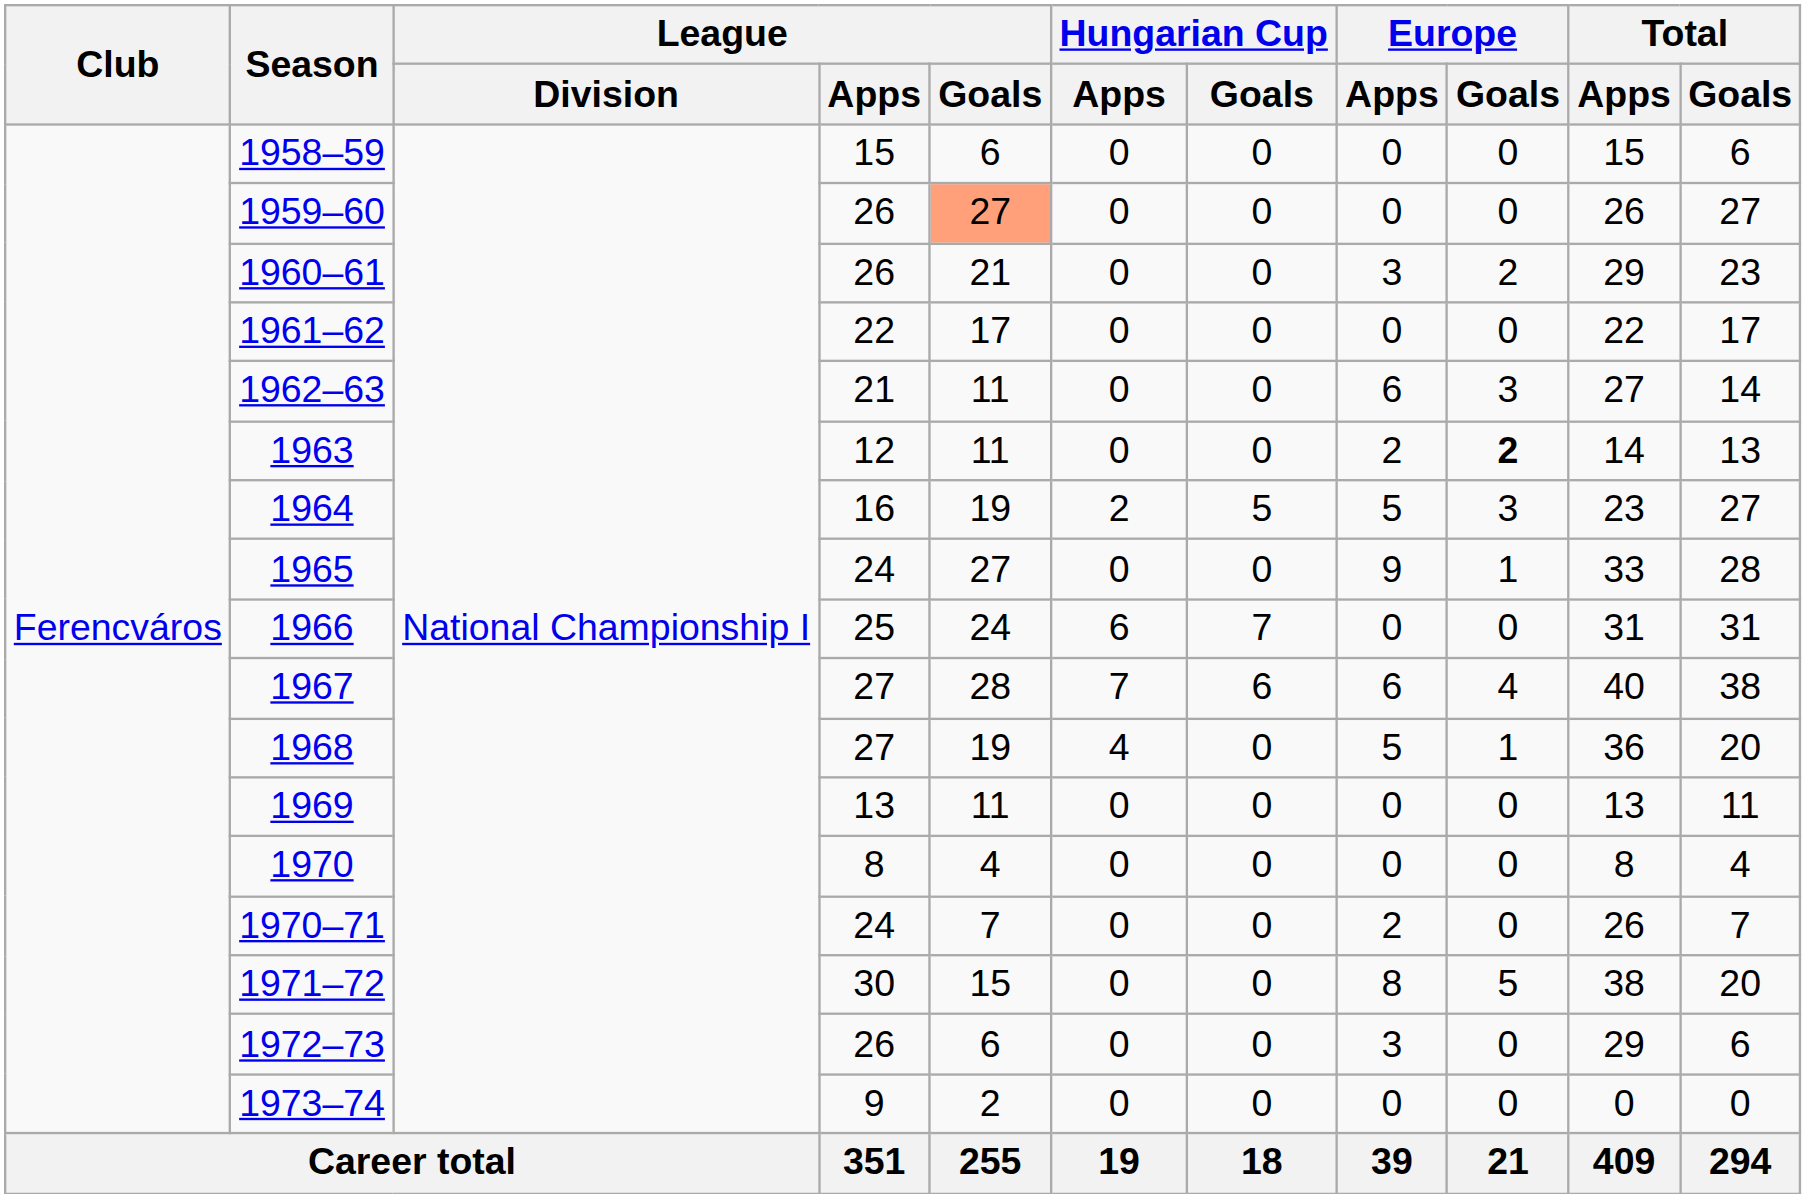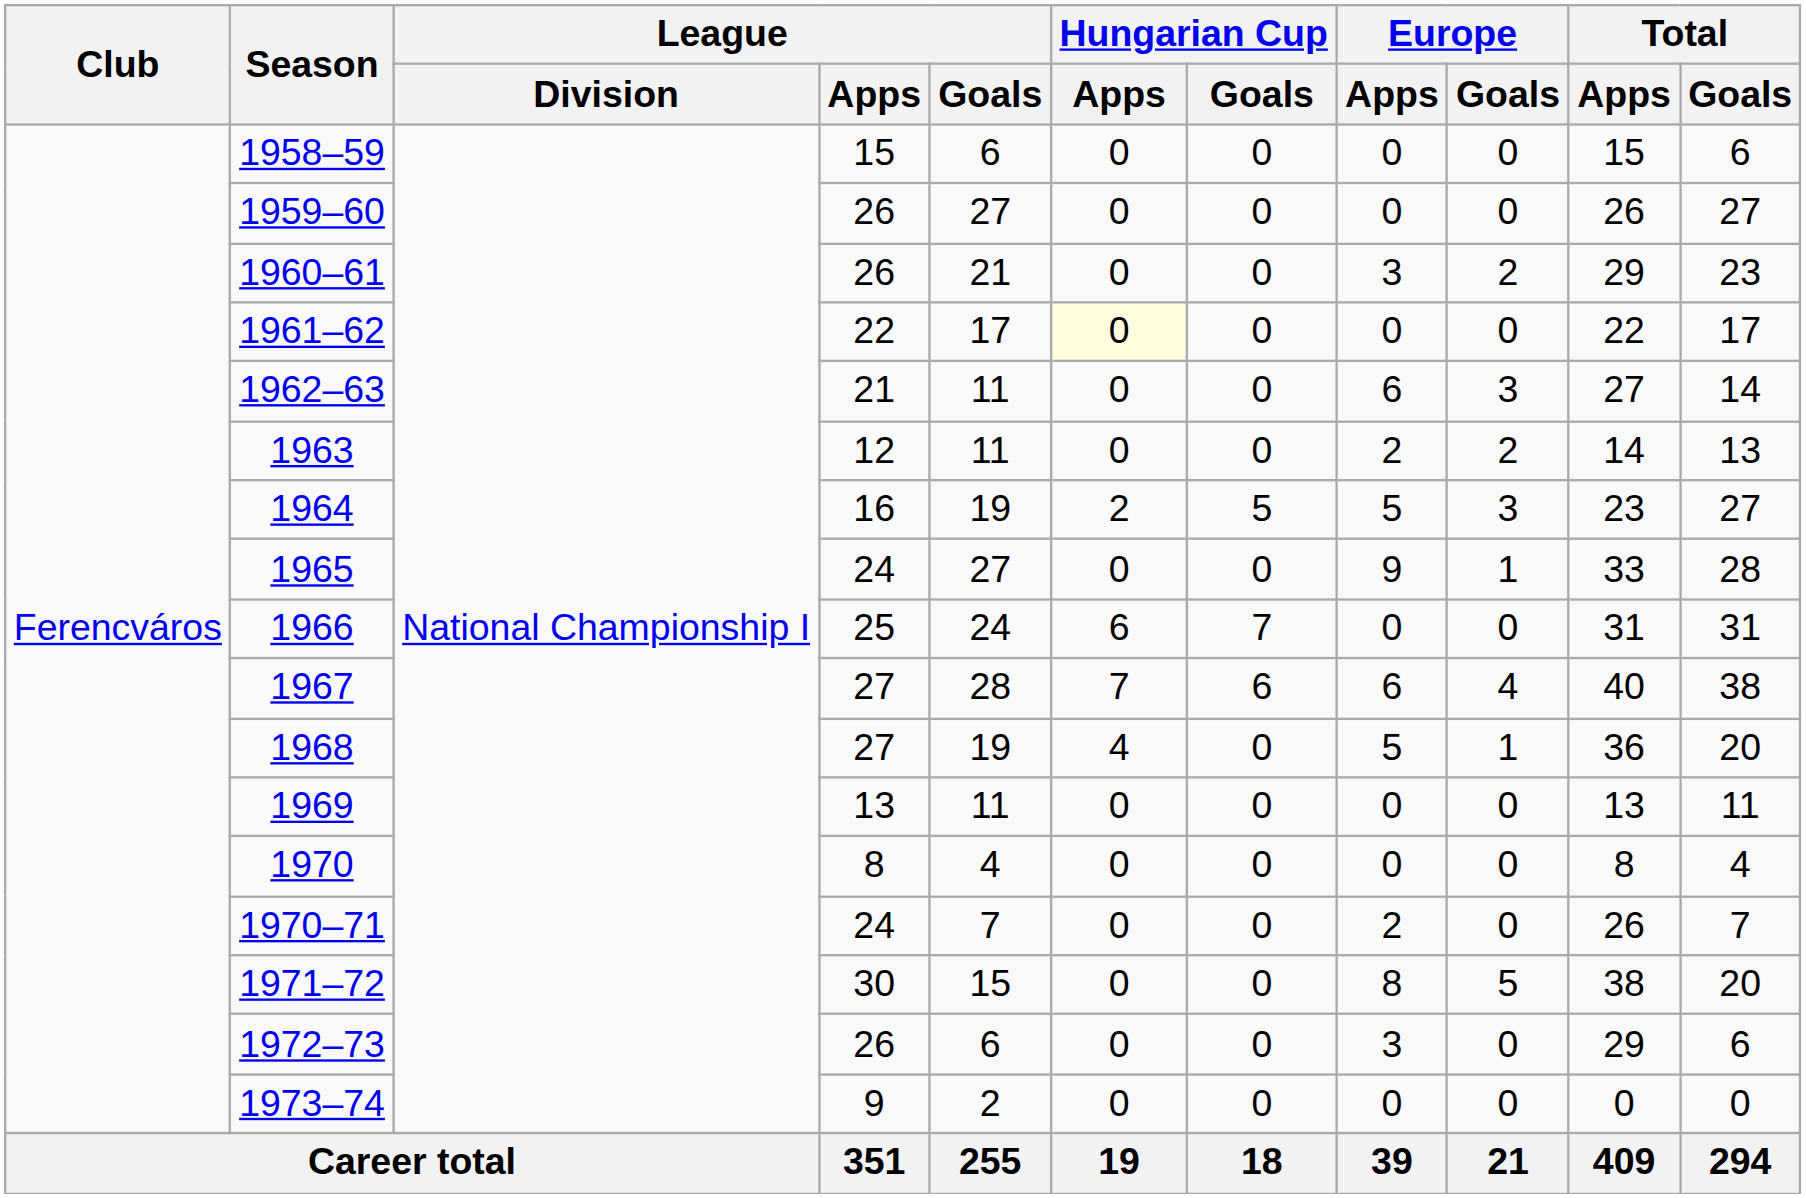1959–60 | League / Goals: lightsalmon background -> no background
1961–62 | Hungarian Cup / Apps: no background -> lightyellow background
1963 | Europe / Goals: bold -> normal
